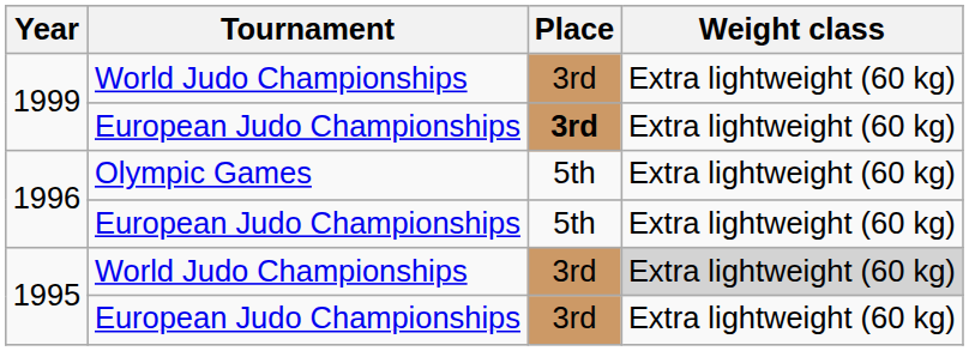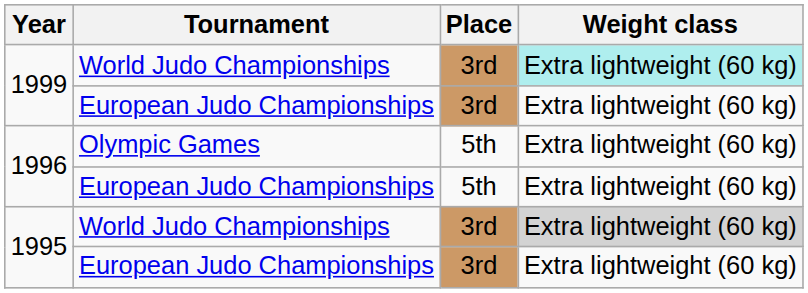1999 / World Judo Championships | Weight class: no background -> paleturquoise background
1999 / European Judo Championships | Place: bold -> normal
